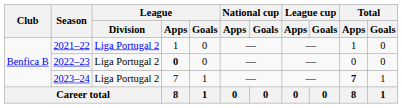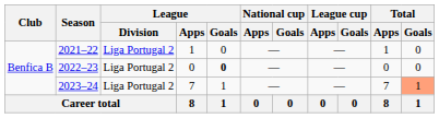2022–23 | League / Apps: bold -> normal
2022–23 | League / Goals: normal -> bold
2023–24 | Total / Apps: bold -> normal
2023–24 | Total / Goals: no background -> lightsalmon background
